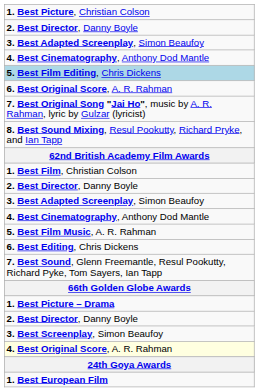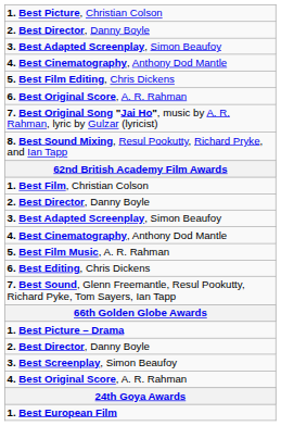5. Best Film Editing, Chris Dickens | column 1: lightblue background -> no background
4. Best Original Score, A. R. Rahman | column 1: lightyellow background -> no background
